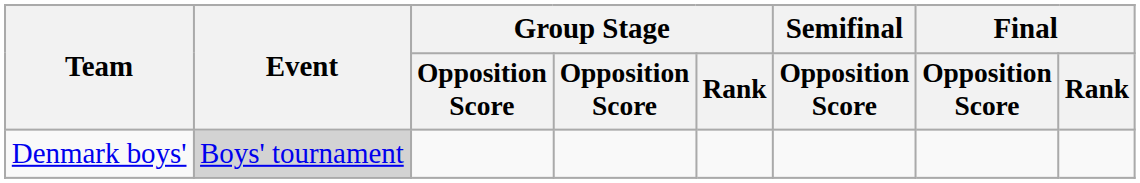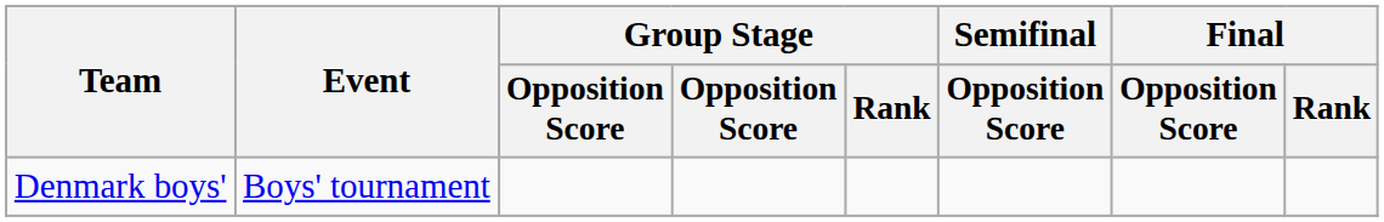Denmark boys' | Event: lightgrey background -> no background
